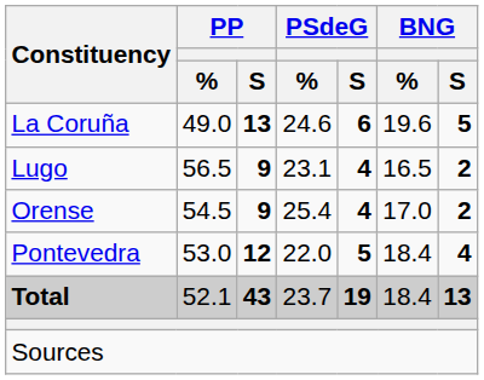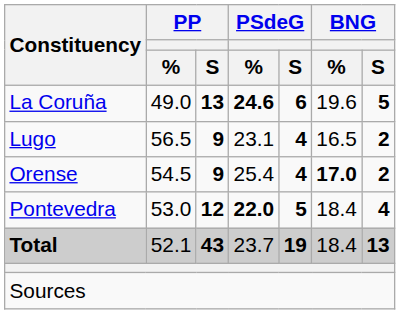La Coruña | PSdeG / %: normal -> bold
Orense | BNG / %: normal -> bold
Pontevedra | PSdeG / %: normal -> bold
